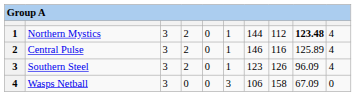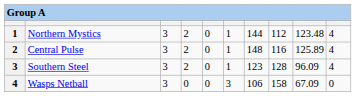Northern Mystics | column 9: bold -> normal
Central Pulse | column 7: 146 -> 148
Southern Steel | column 8: 126 -> 128
